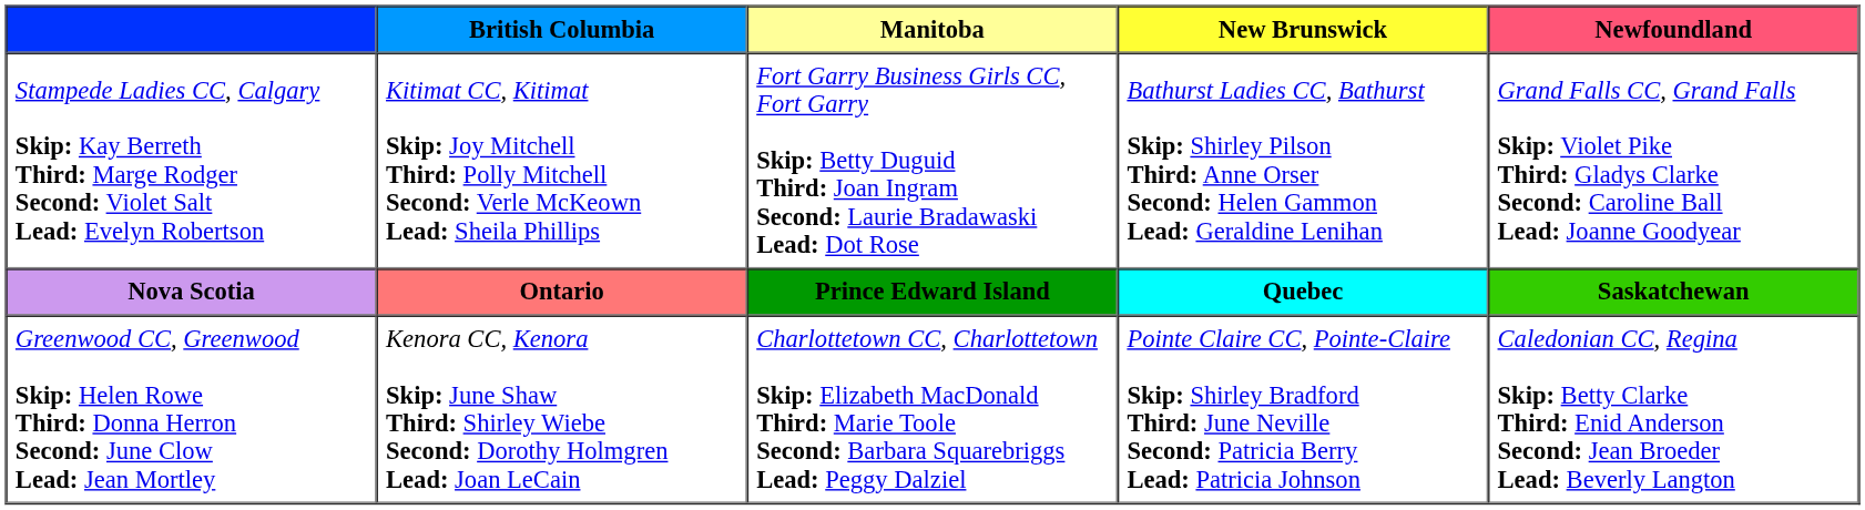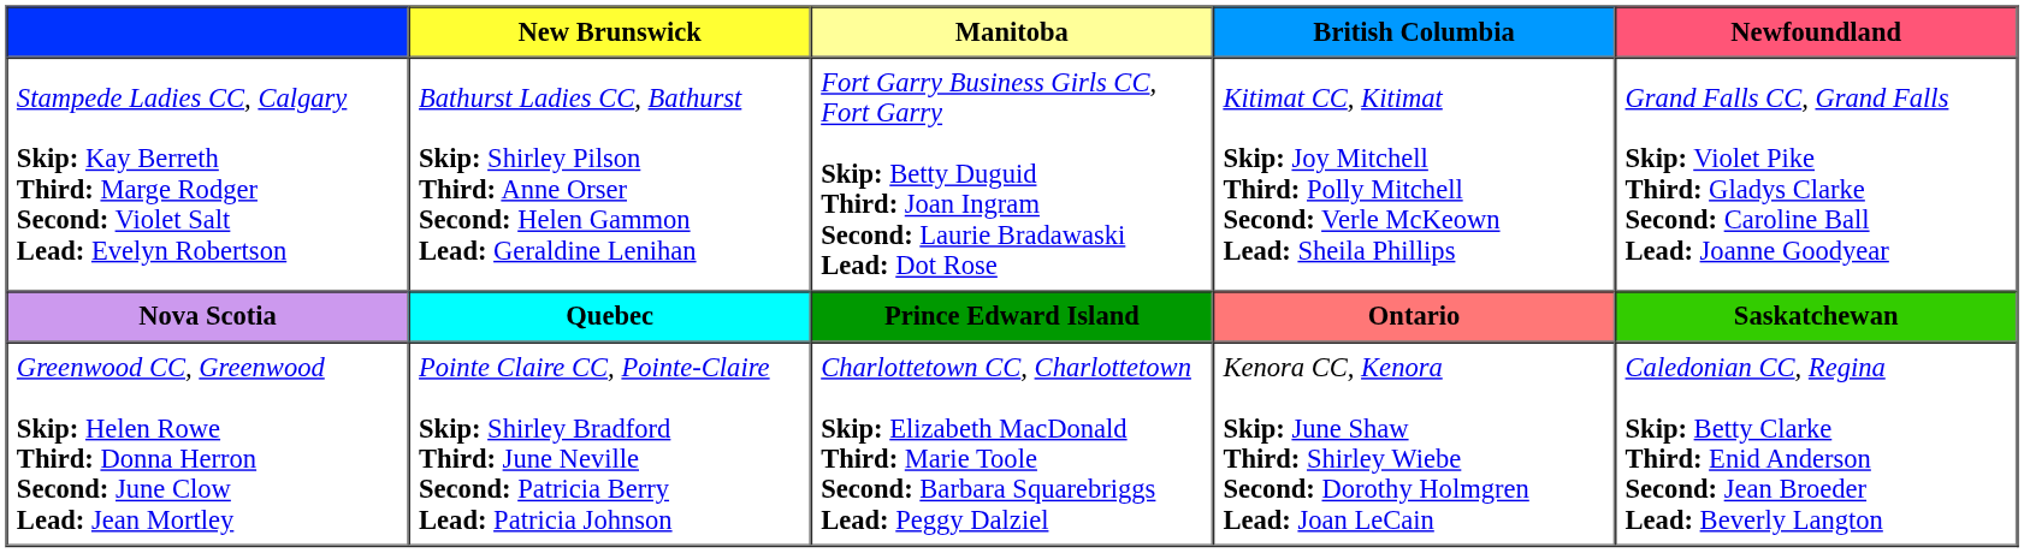columns swapped: British Columbia <-> New Brunswick
